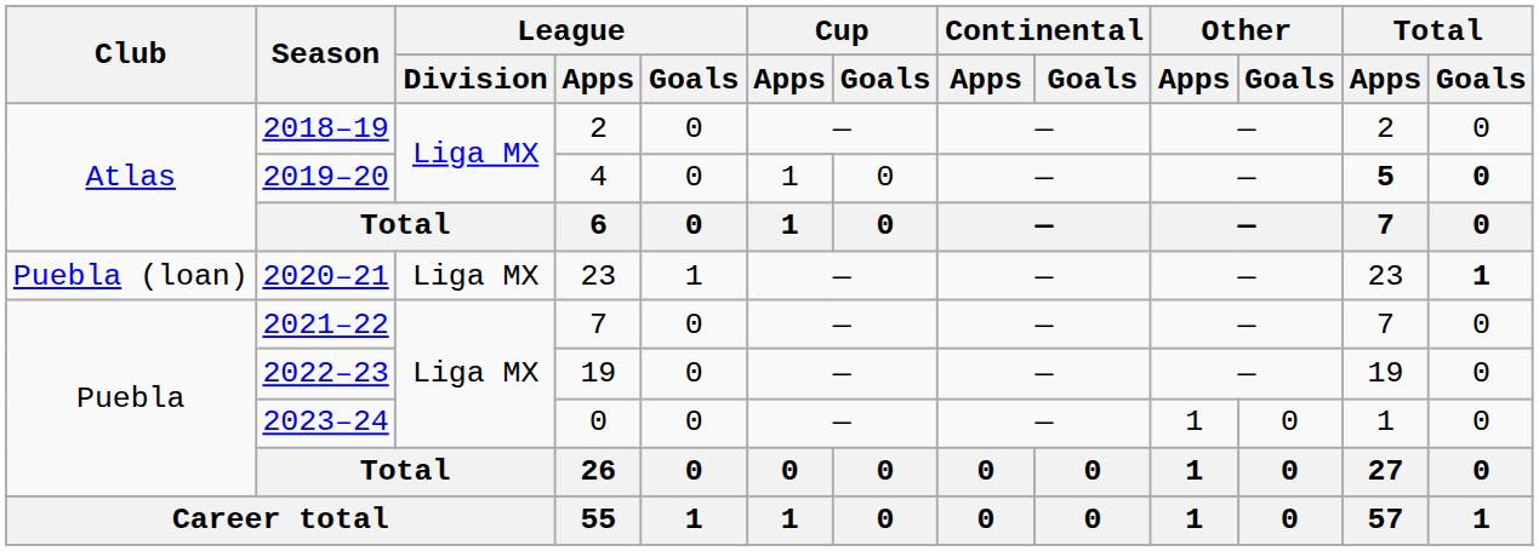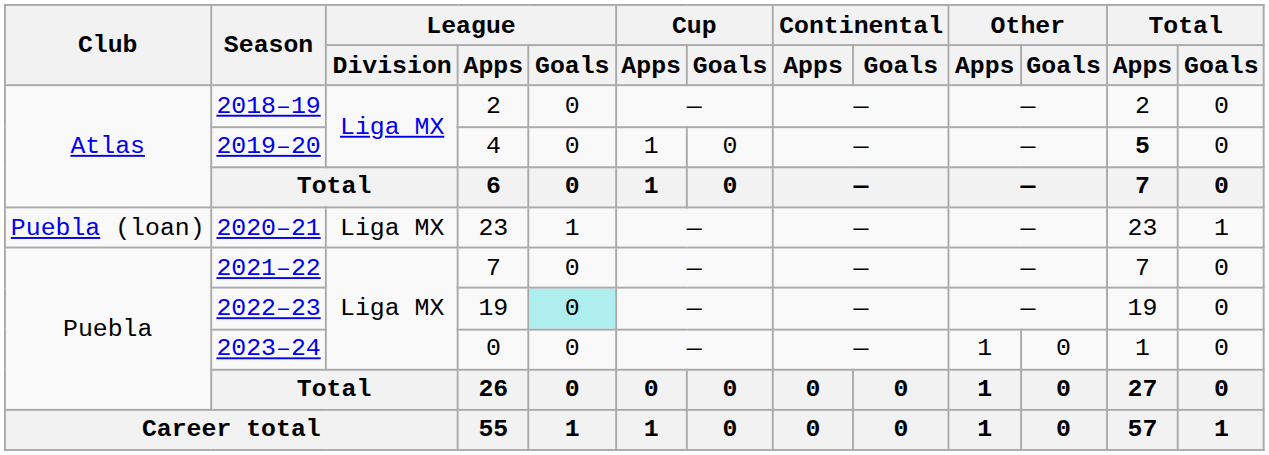2019–20 | Total / Goals: bold -> normal
2020–21 | Total / Goals: bold -> normal
2022–23 | League / Goals: no background -> paleturquoise background
